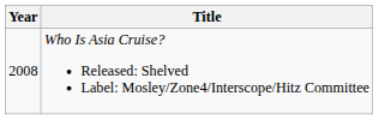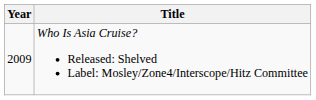row 2 | Year: 2008 -> 2009
